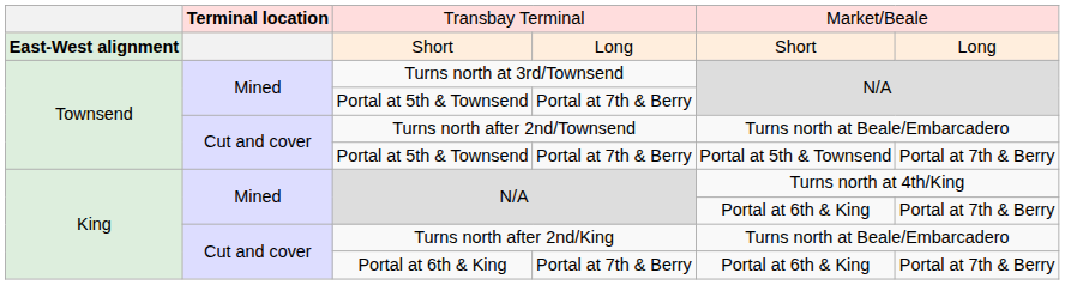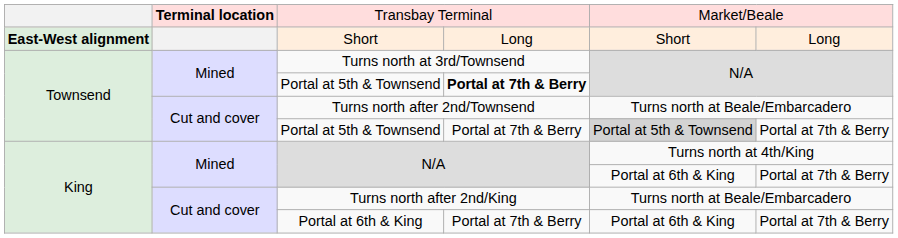Mined / Portal at 5th & Townsend | column 4: normal -> bold
Cut and cover / Portal at 5th & Townsend | column 5: no background -> lightgrey background
